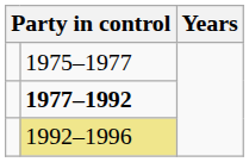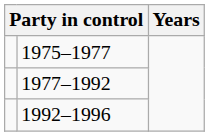1977–1992 | column 2: bold -> normal
1992–1996 | column 2: khaki background -> no background
